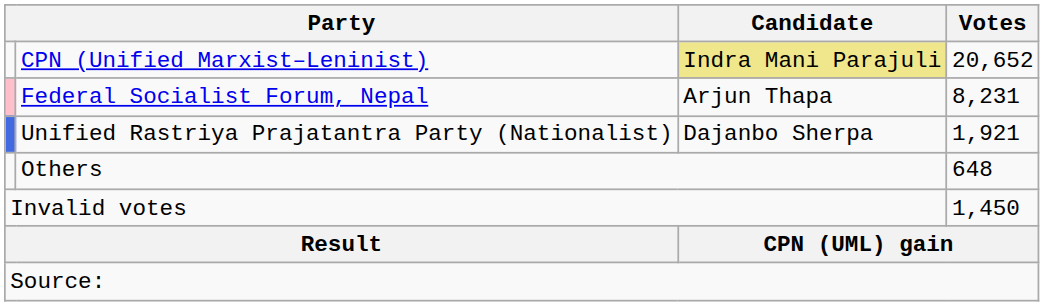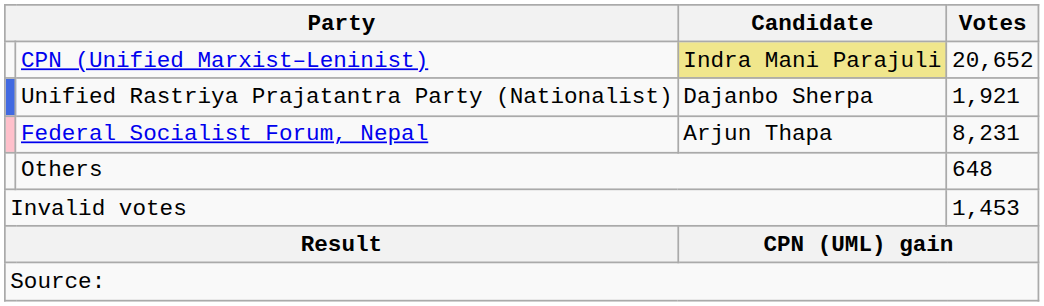rows swapped: Federal Socialist Forum, Nepal <-> Unified Rastriya Prajatantra Party (Nationalist)
Invalid votes | Votes: 1,450 -> 1,453
